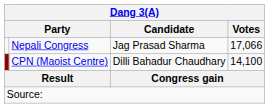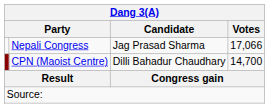CPN (Maoist Centre) | Votes: 14,100 -> 14,700
